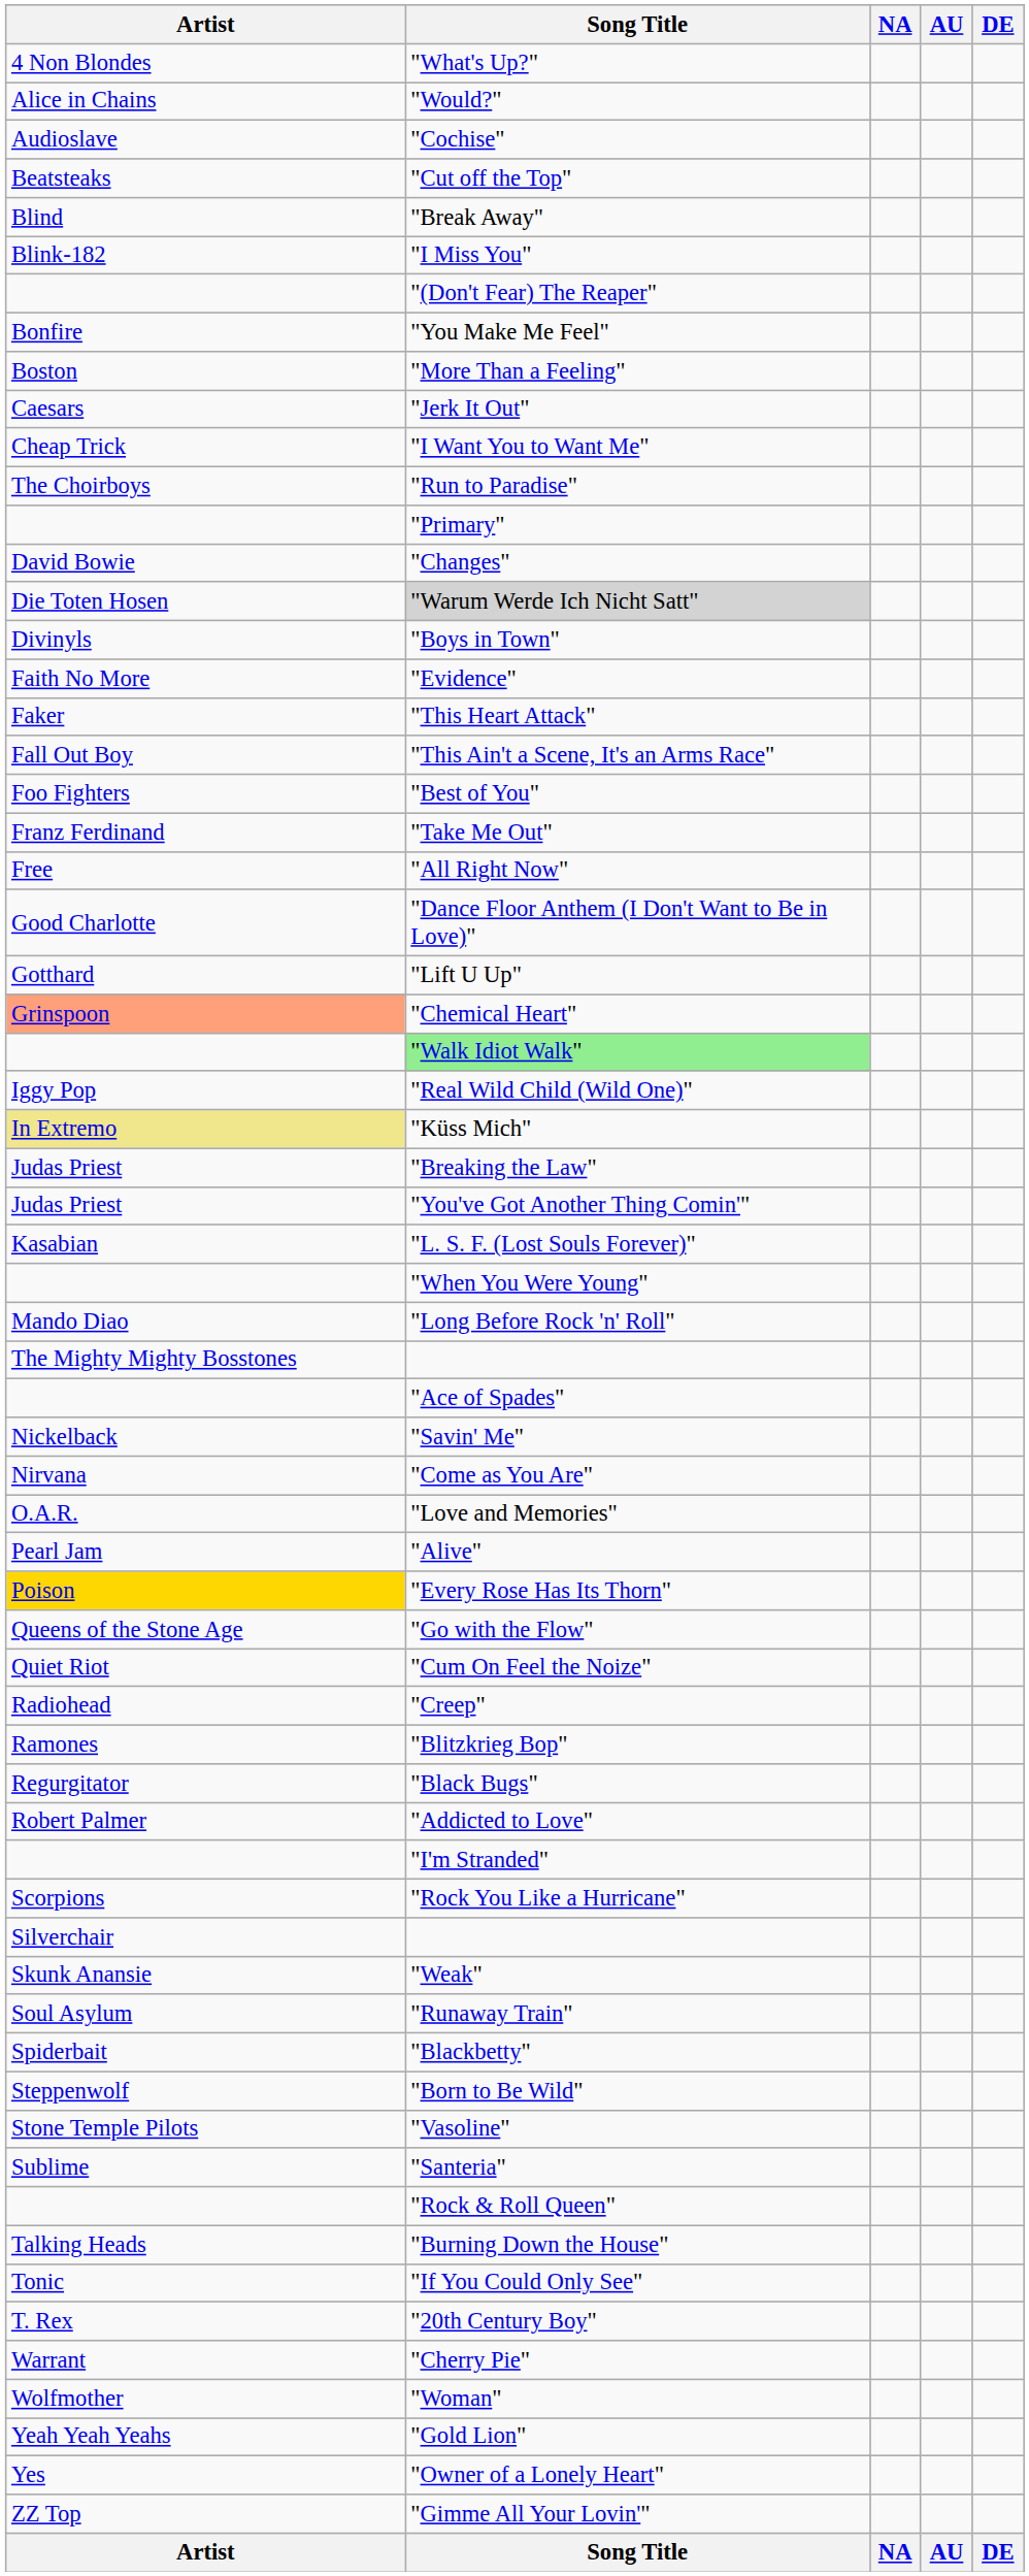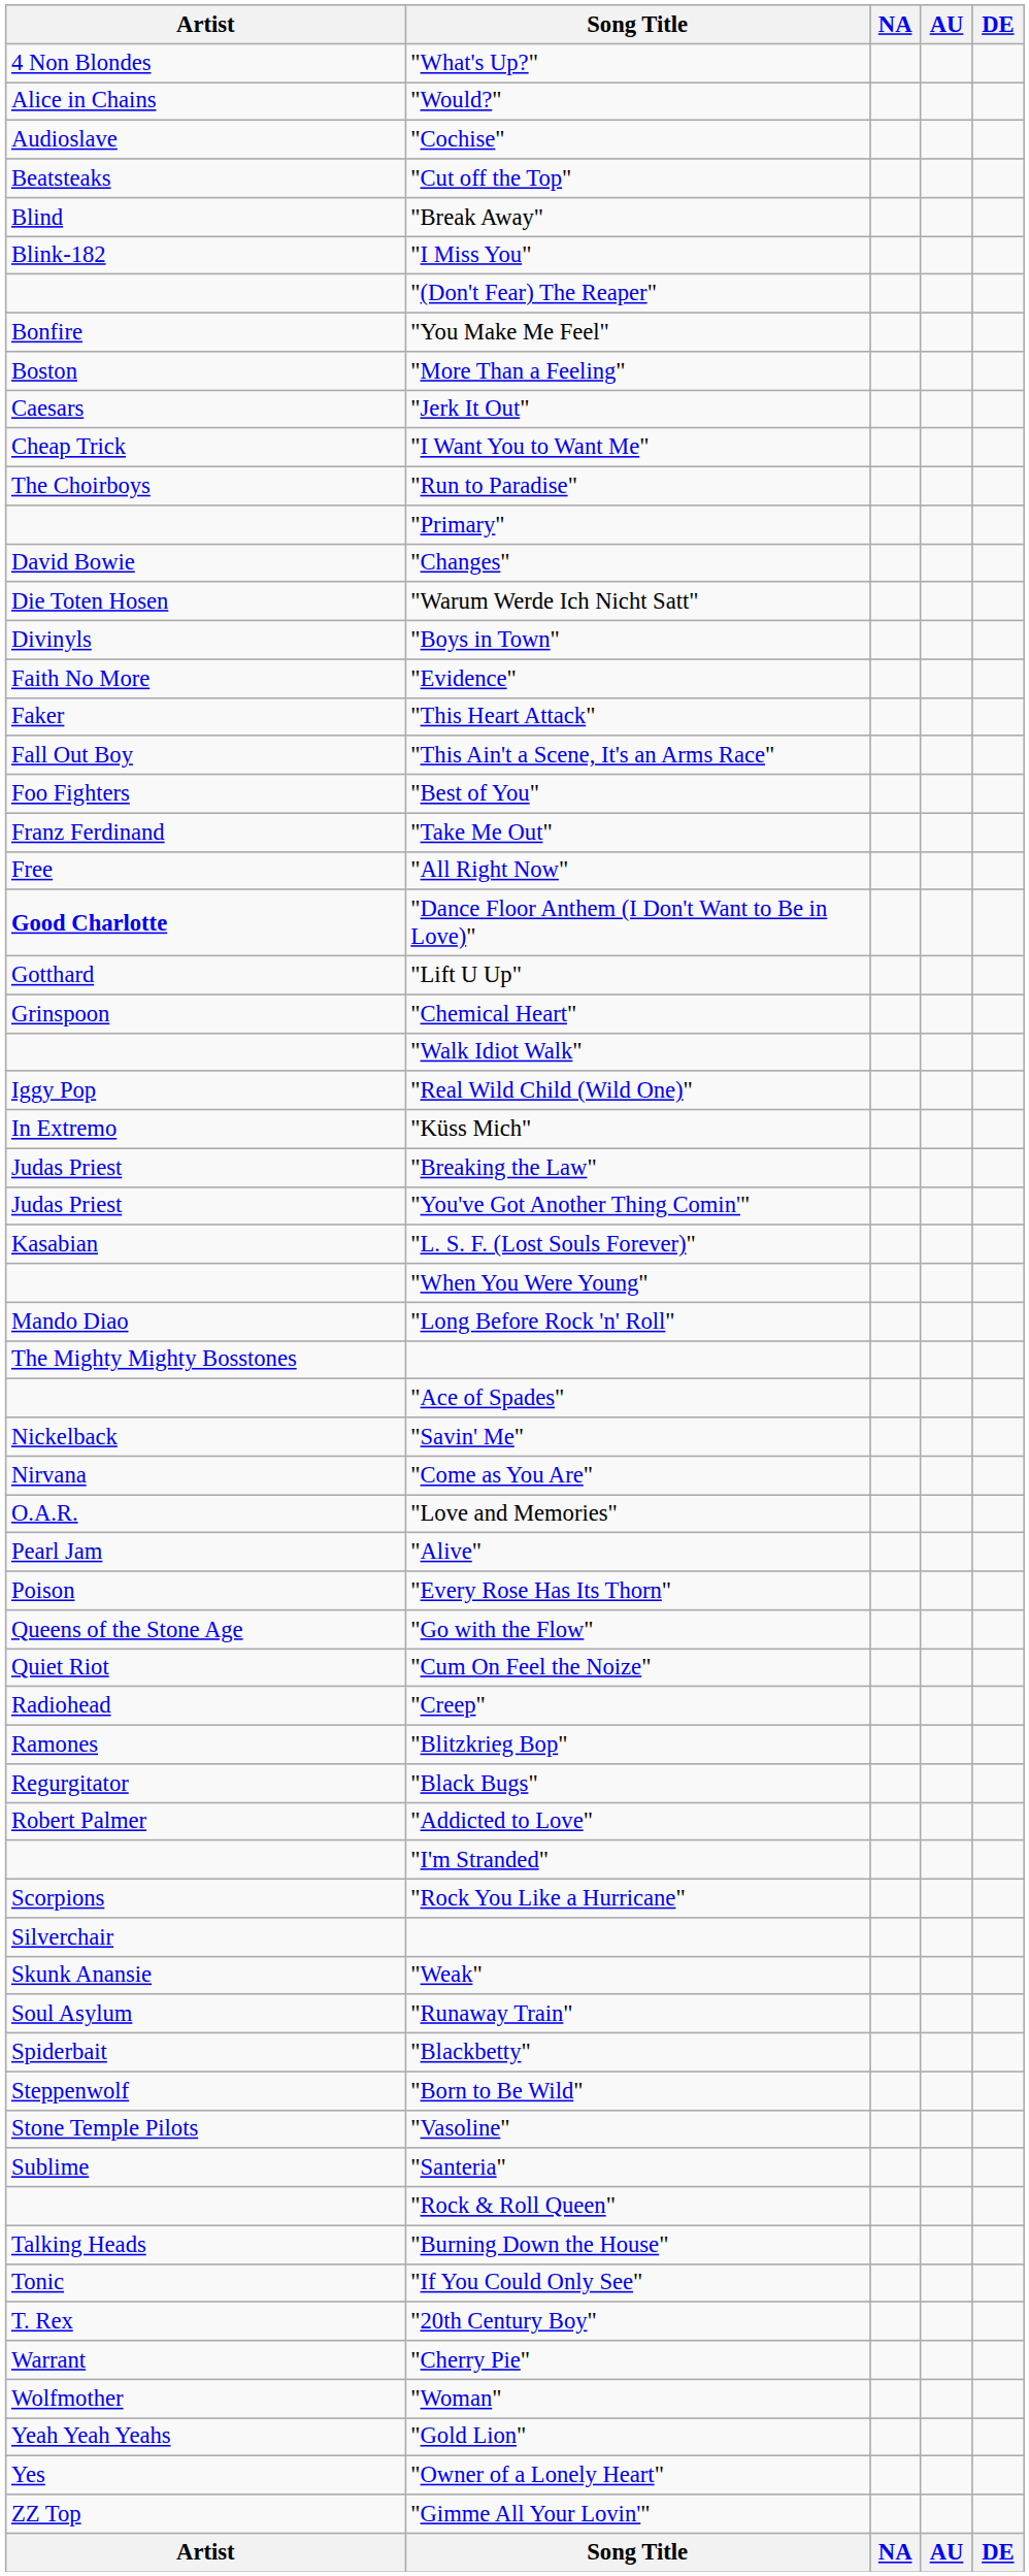"Warum Werde Ich Nicht Satt" | Song Title: lightgrey background -> no background
"Dance Floor Anthem (I Don't Want to Be in Love)" | Artist: normal -> bold
"Chemical Heart" | Artist: lightsalmon background -> no background
"Walk Idiot Walk" | Song Title: lightgreen background -> no background
"Küss Mich" | Artist: khaki background -> no background
"Every Rose Has Its Thorn" | Artist: gold background -> no background
